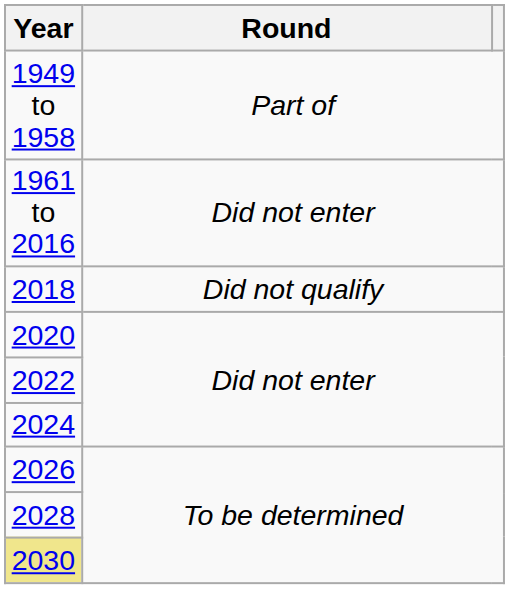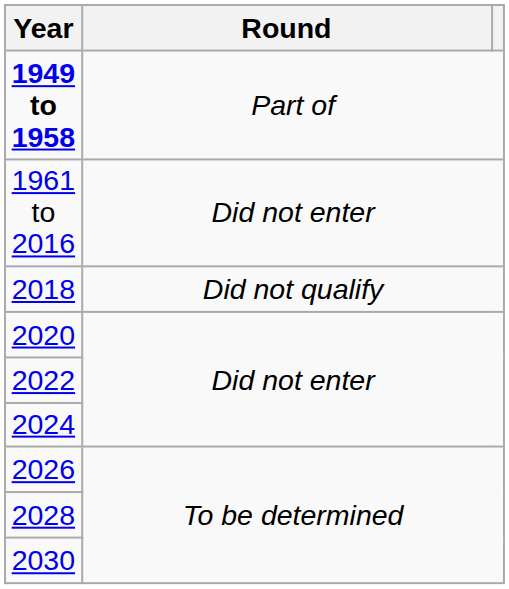1949 to 1958 | Year: normal -> bold
2030 | Year: khaki background -> no background
